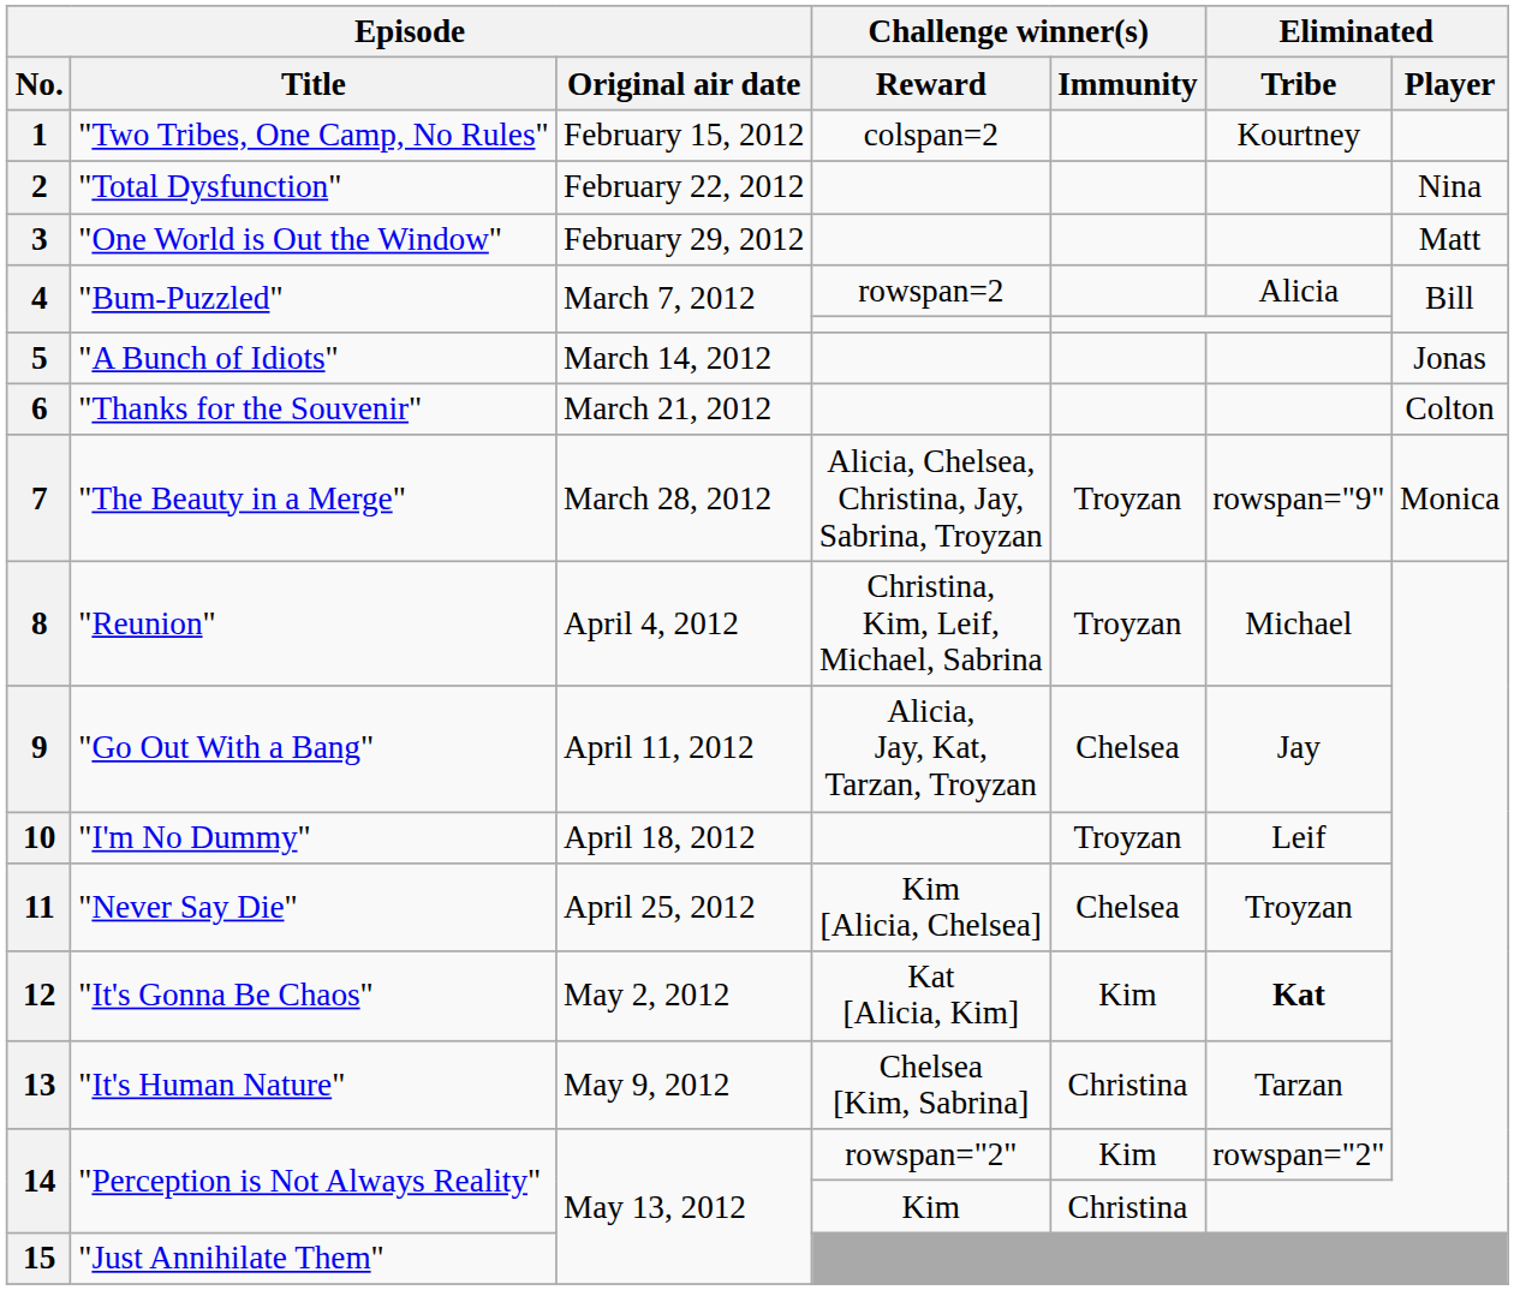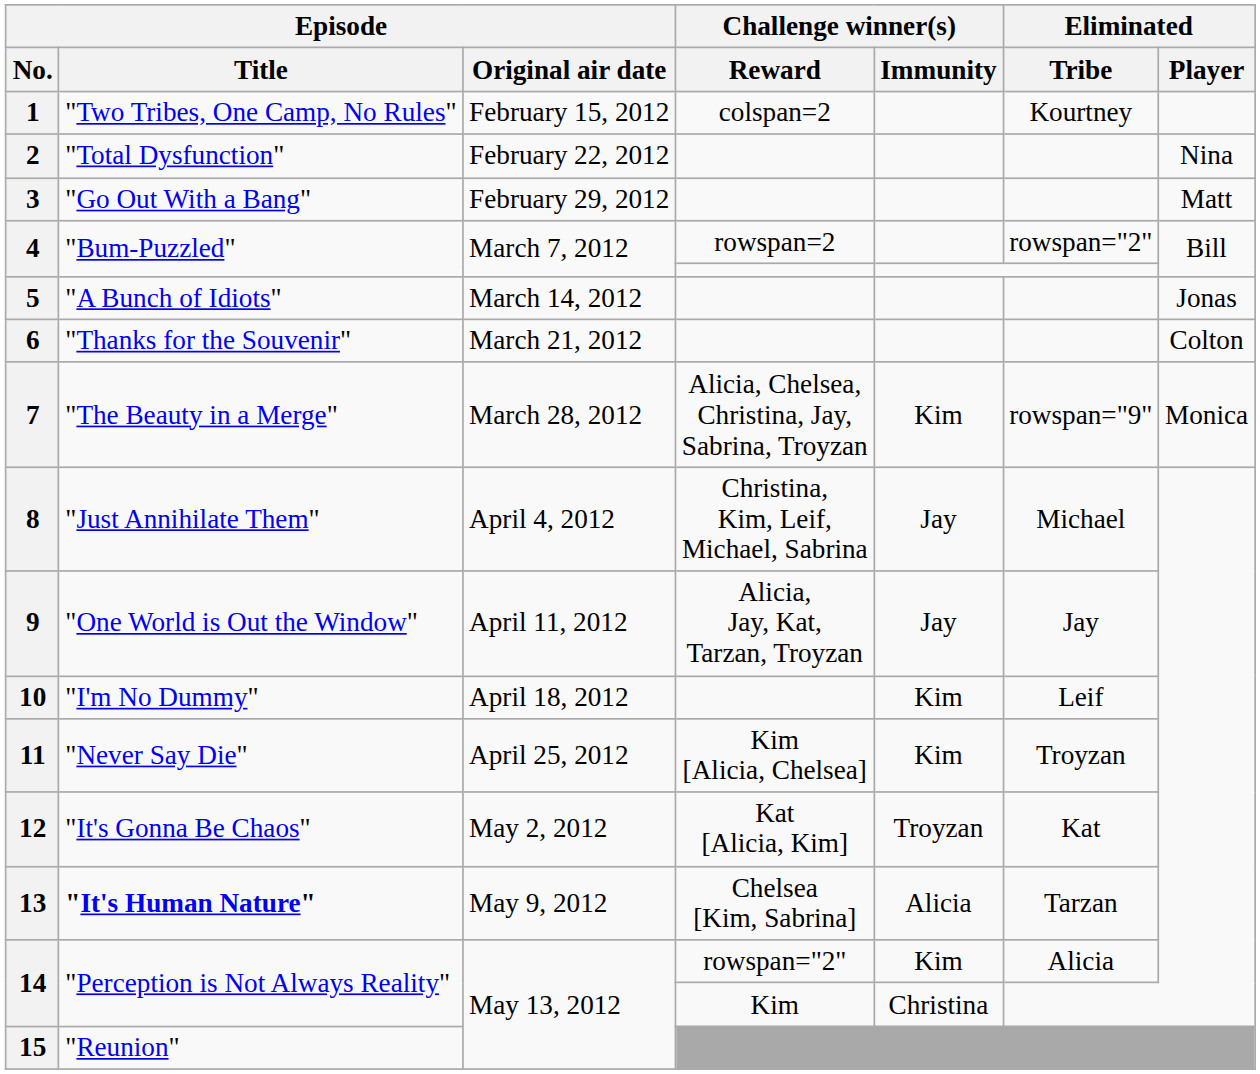3 | Episode / Title: "One World is Out the Window" -> "Go Out With a Bang"
4 / rowspan=2 | Eliminated / Tribe: Alicia -> rowspan="2"
7 | Challenge winner(s) / Immunity: Troyzan -> Kim
8 | Episode / Title: "Reunion" -> "Just Annihilate Them"
8 | Challenge winner(s) / Immunity: Troyzan -> Jay
9 | Episode / Title: "Go Out With a Bang" -> "One World is Out the Window"
9 | Challenge winner(s) / Immunity: Chelsea -> Jay
10 | Challenge winner(s) / Immunity: Troyzan -> Kim
11 | Challenge winner(s) / Immunity: Chelsea -> Kim
12 | Challenge winner(s) / Immunity: Kim -> Troyzan
12 | Eliminated / Tribe: bold -> normal
13 | Episode / Title: normal -> bold
13 | Challenge winner(s) / Immunity: Christina -> Alicia
14 / rowspan="2" | Eliminated / Tribe: rowspan="2" -> Alicia
15 | Episode / Title: "Just Annihilate Them" -> "Reunion"
